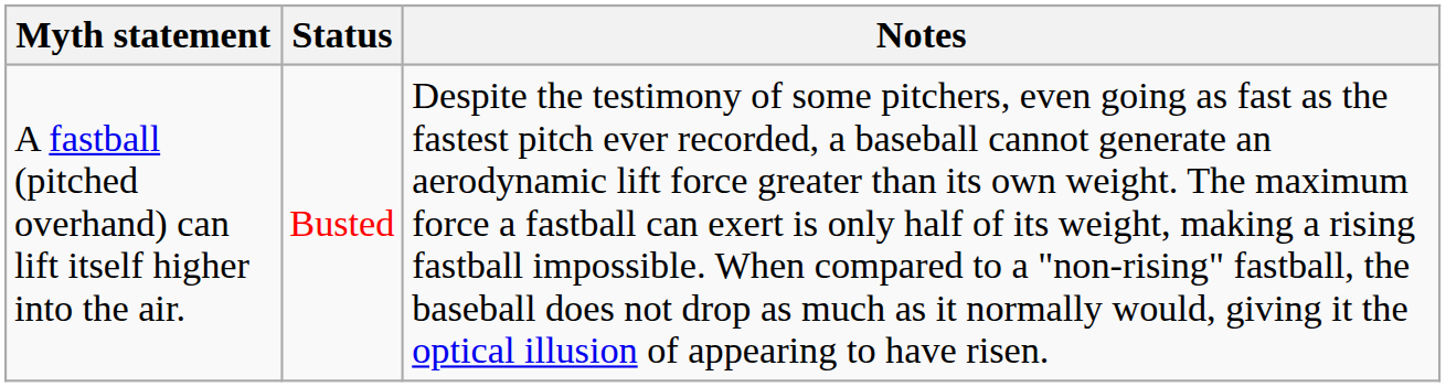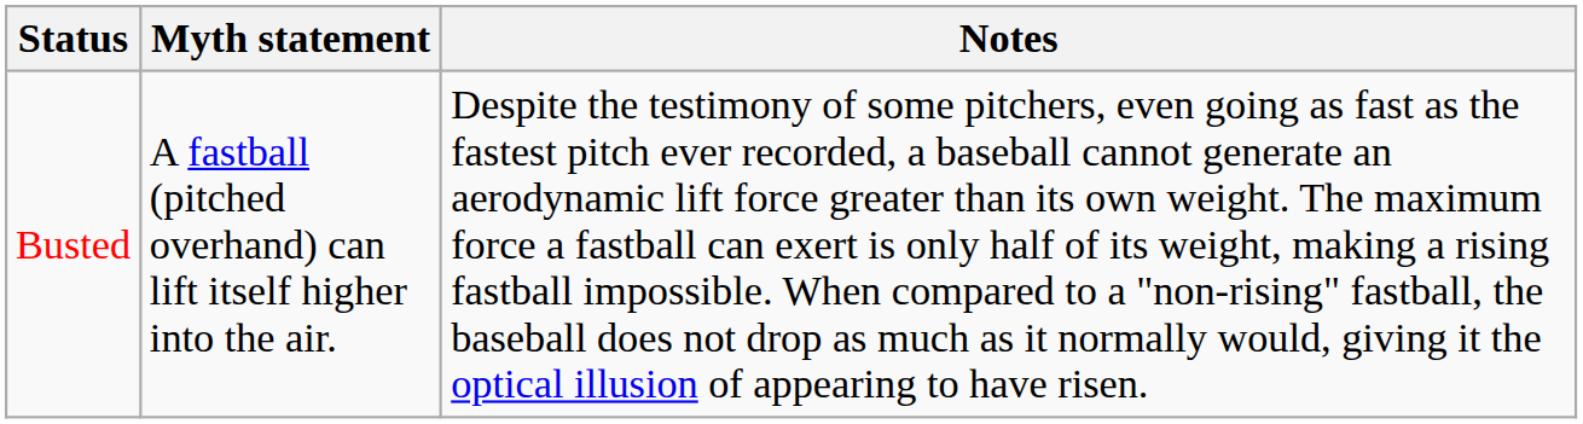columns swapped: Myth statement <-> Status
